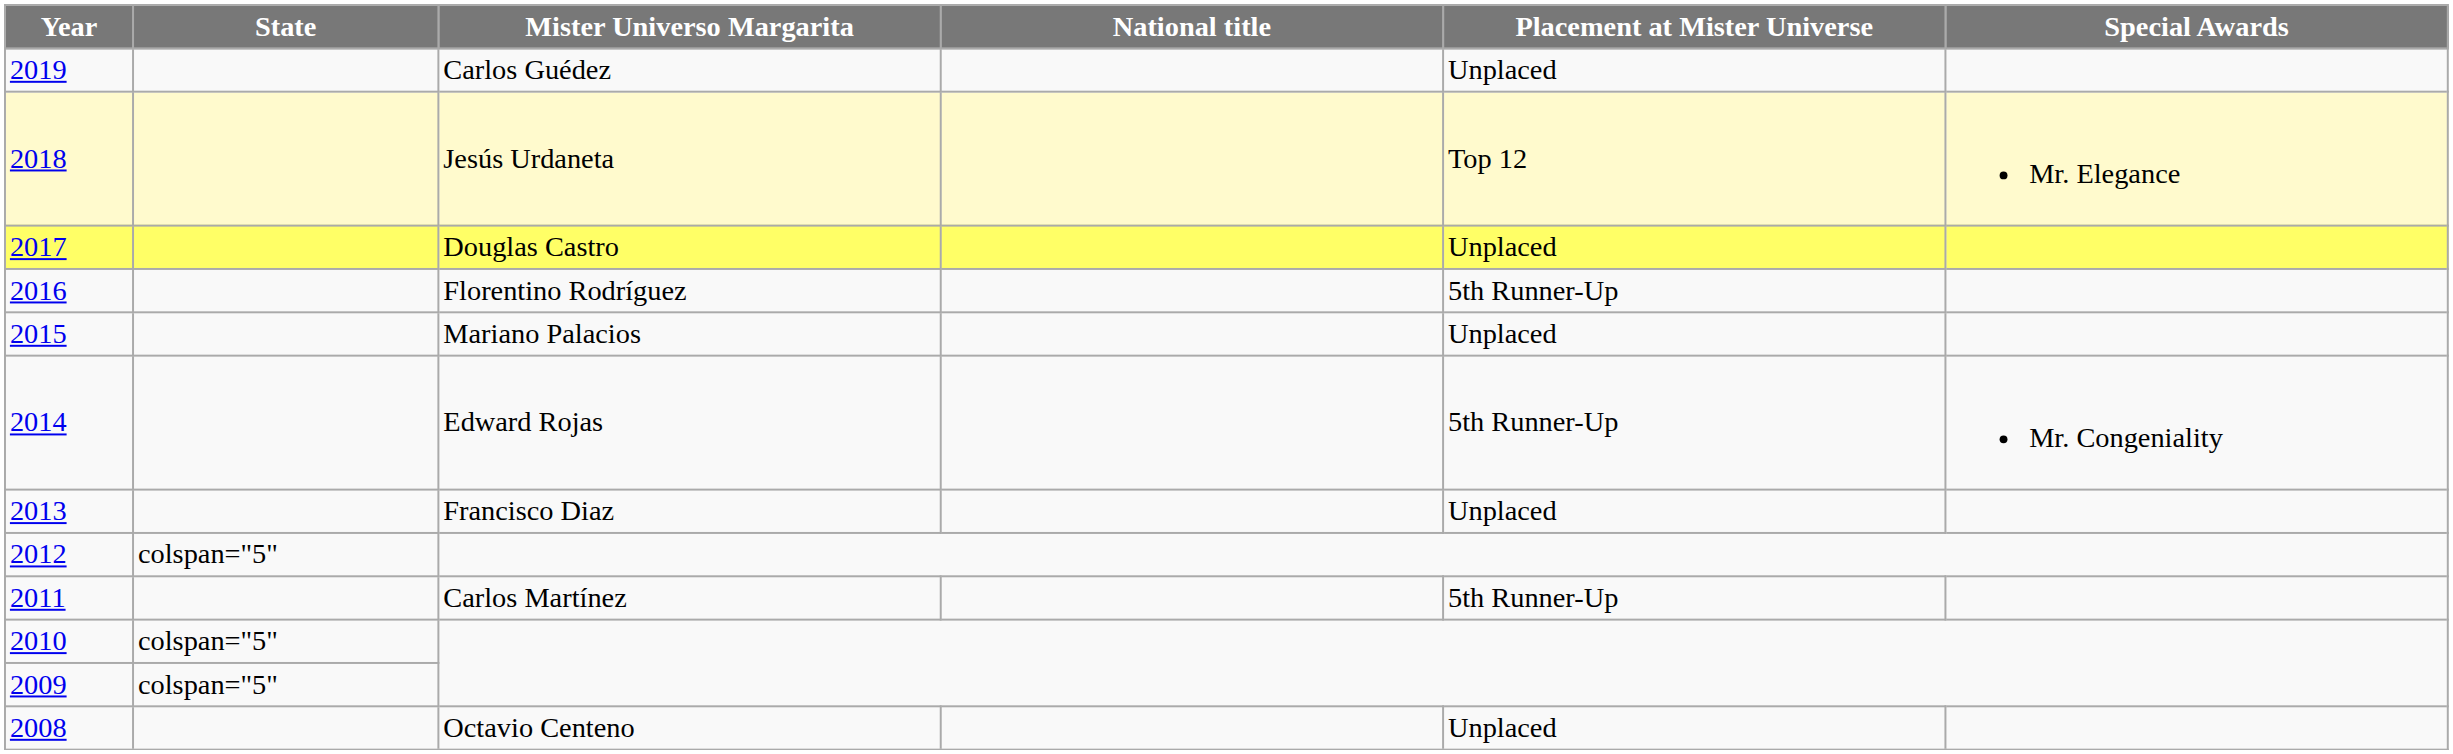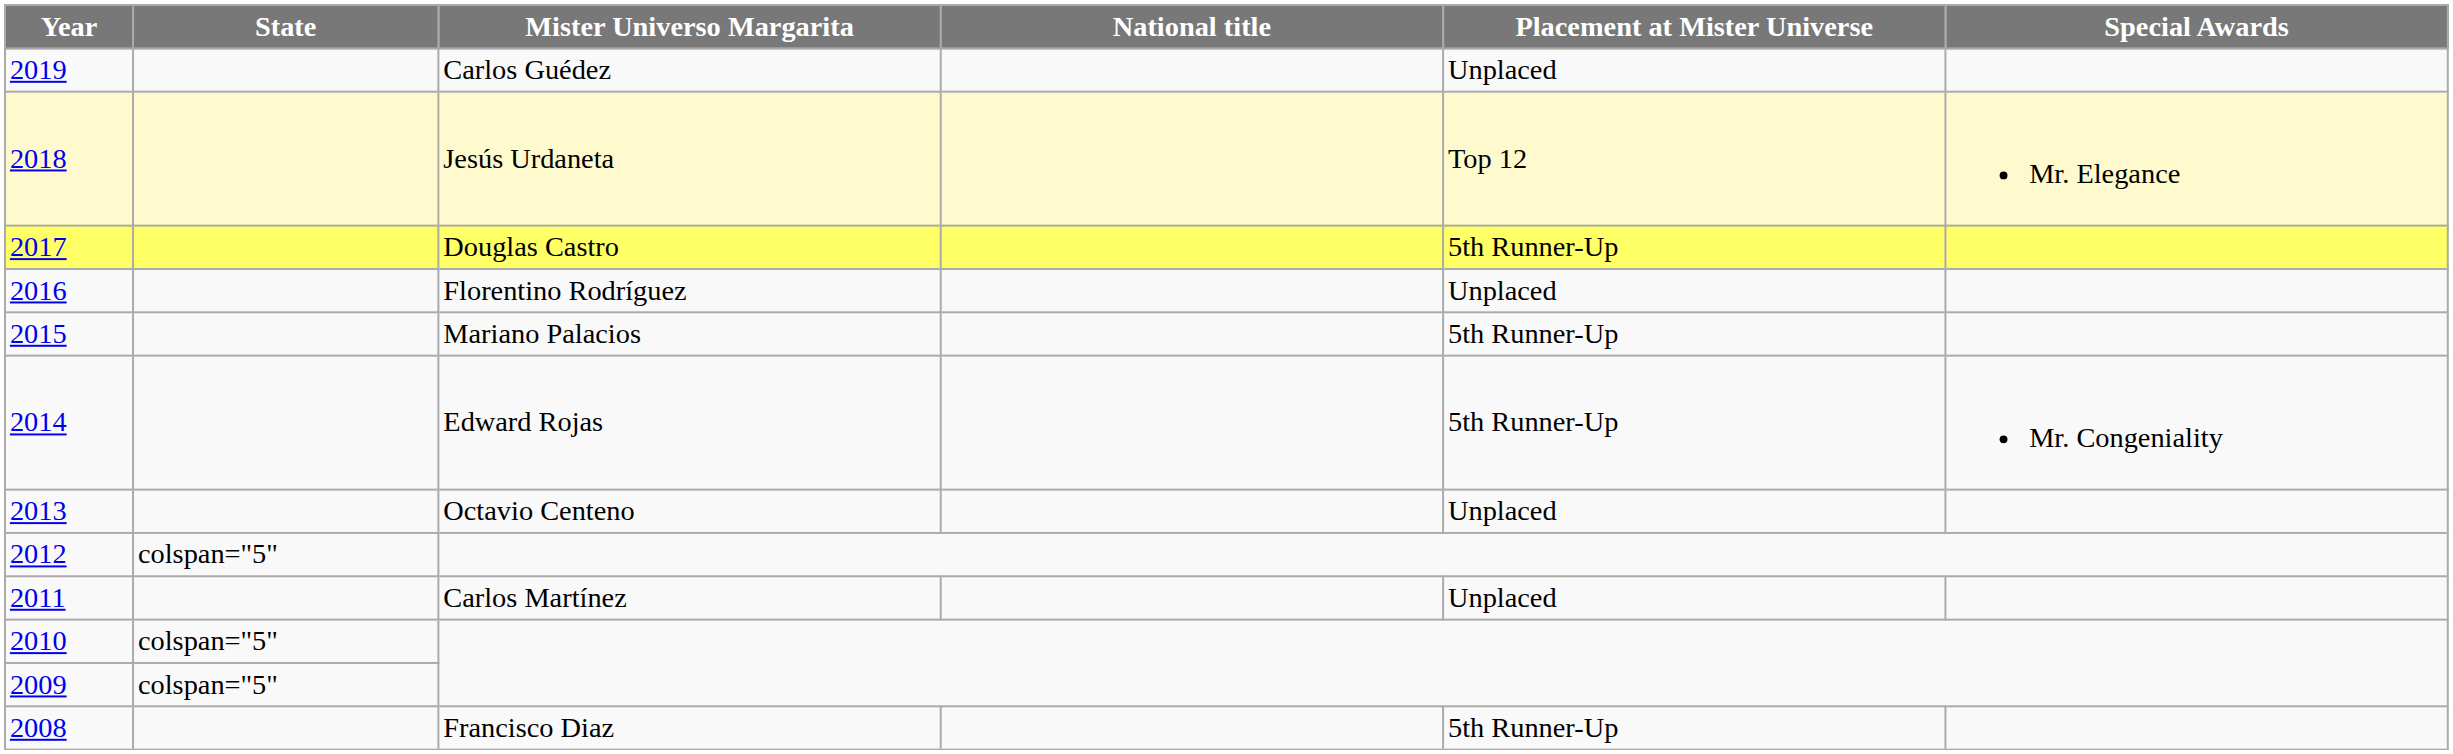2017 | Placement at Mister Universe: Unplaced -> 5th Runner-Up
2016 | Placement at Mister Universe: 5th Runner-Up -> Unplaced
2015 | Placement at Mister Universe: Unplaced -> 5th Runner-Up
2013 | Mister Universo Margarita: Francisco Diaz -> Octavio Centeno
2011 | Placement at Mister Universe: 5th Runner-Up -> Unplaced
2008 | Mister Universo Margarita: Octavio Centeno -> Francisco Diaz
2008 | Placement at Mister Universe: Unplaced -> 5th Runner-Up
